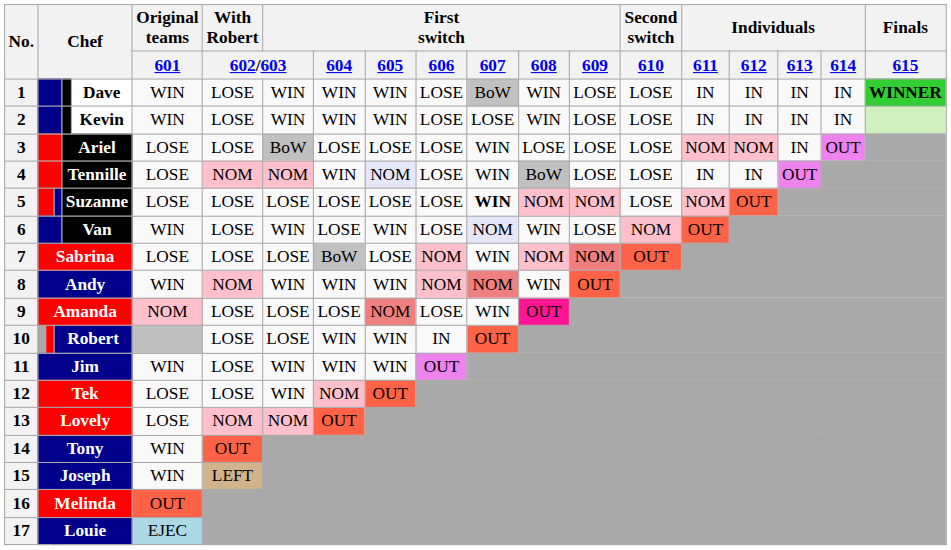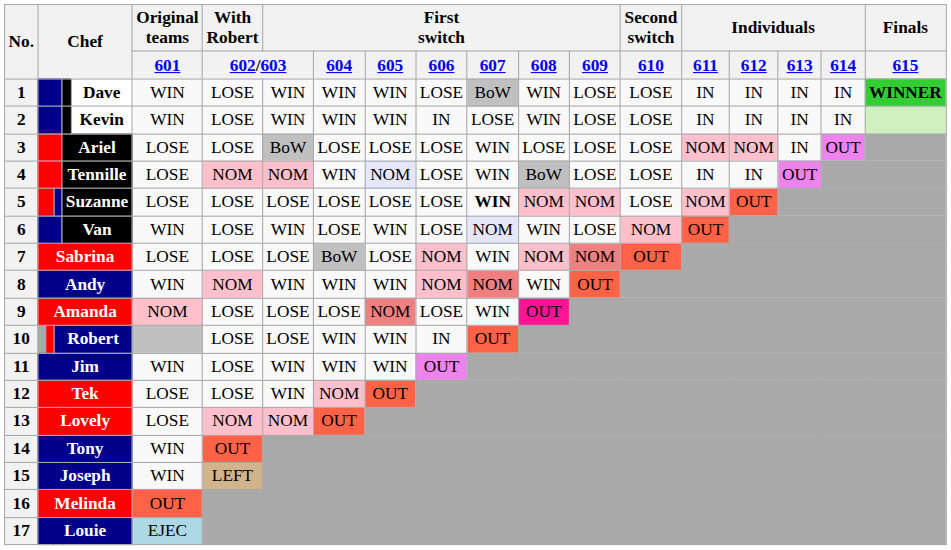2 | First switch / 606: LOSE -> IN
